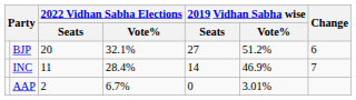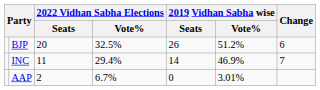BJP | 2022 Vidhan Sabha Elections / Vote%: 32.1% -> 32.5%
BJP | 2019 Vidhan Sabha wise / Seats: 27 -> 26
INC | 2022 Vidhan Sabha Elections / Vote%: 28.4% -> 29.4%
